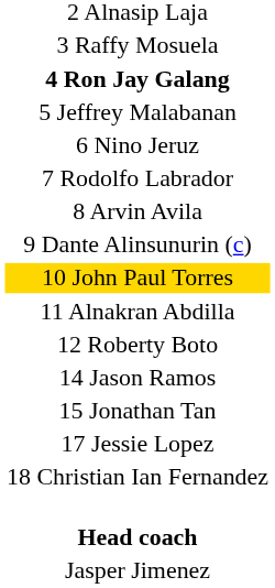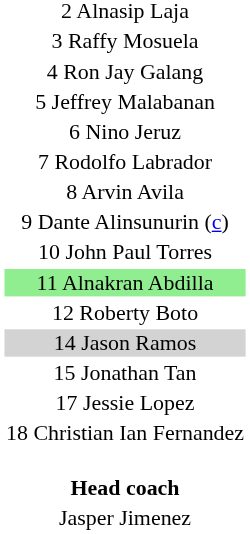row 3 | column 1: bold -> normal
row 9 | column 1: gold background -> no background
row 10 | column 1: no background -> lightgreen background
row 12 | column 1: no background -> lightgrey background
